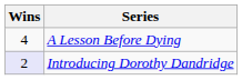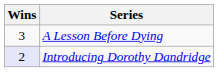A Lesson Before Dying | Wins: 4 -> 3
